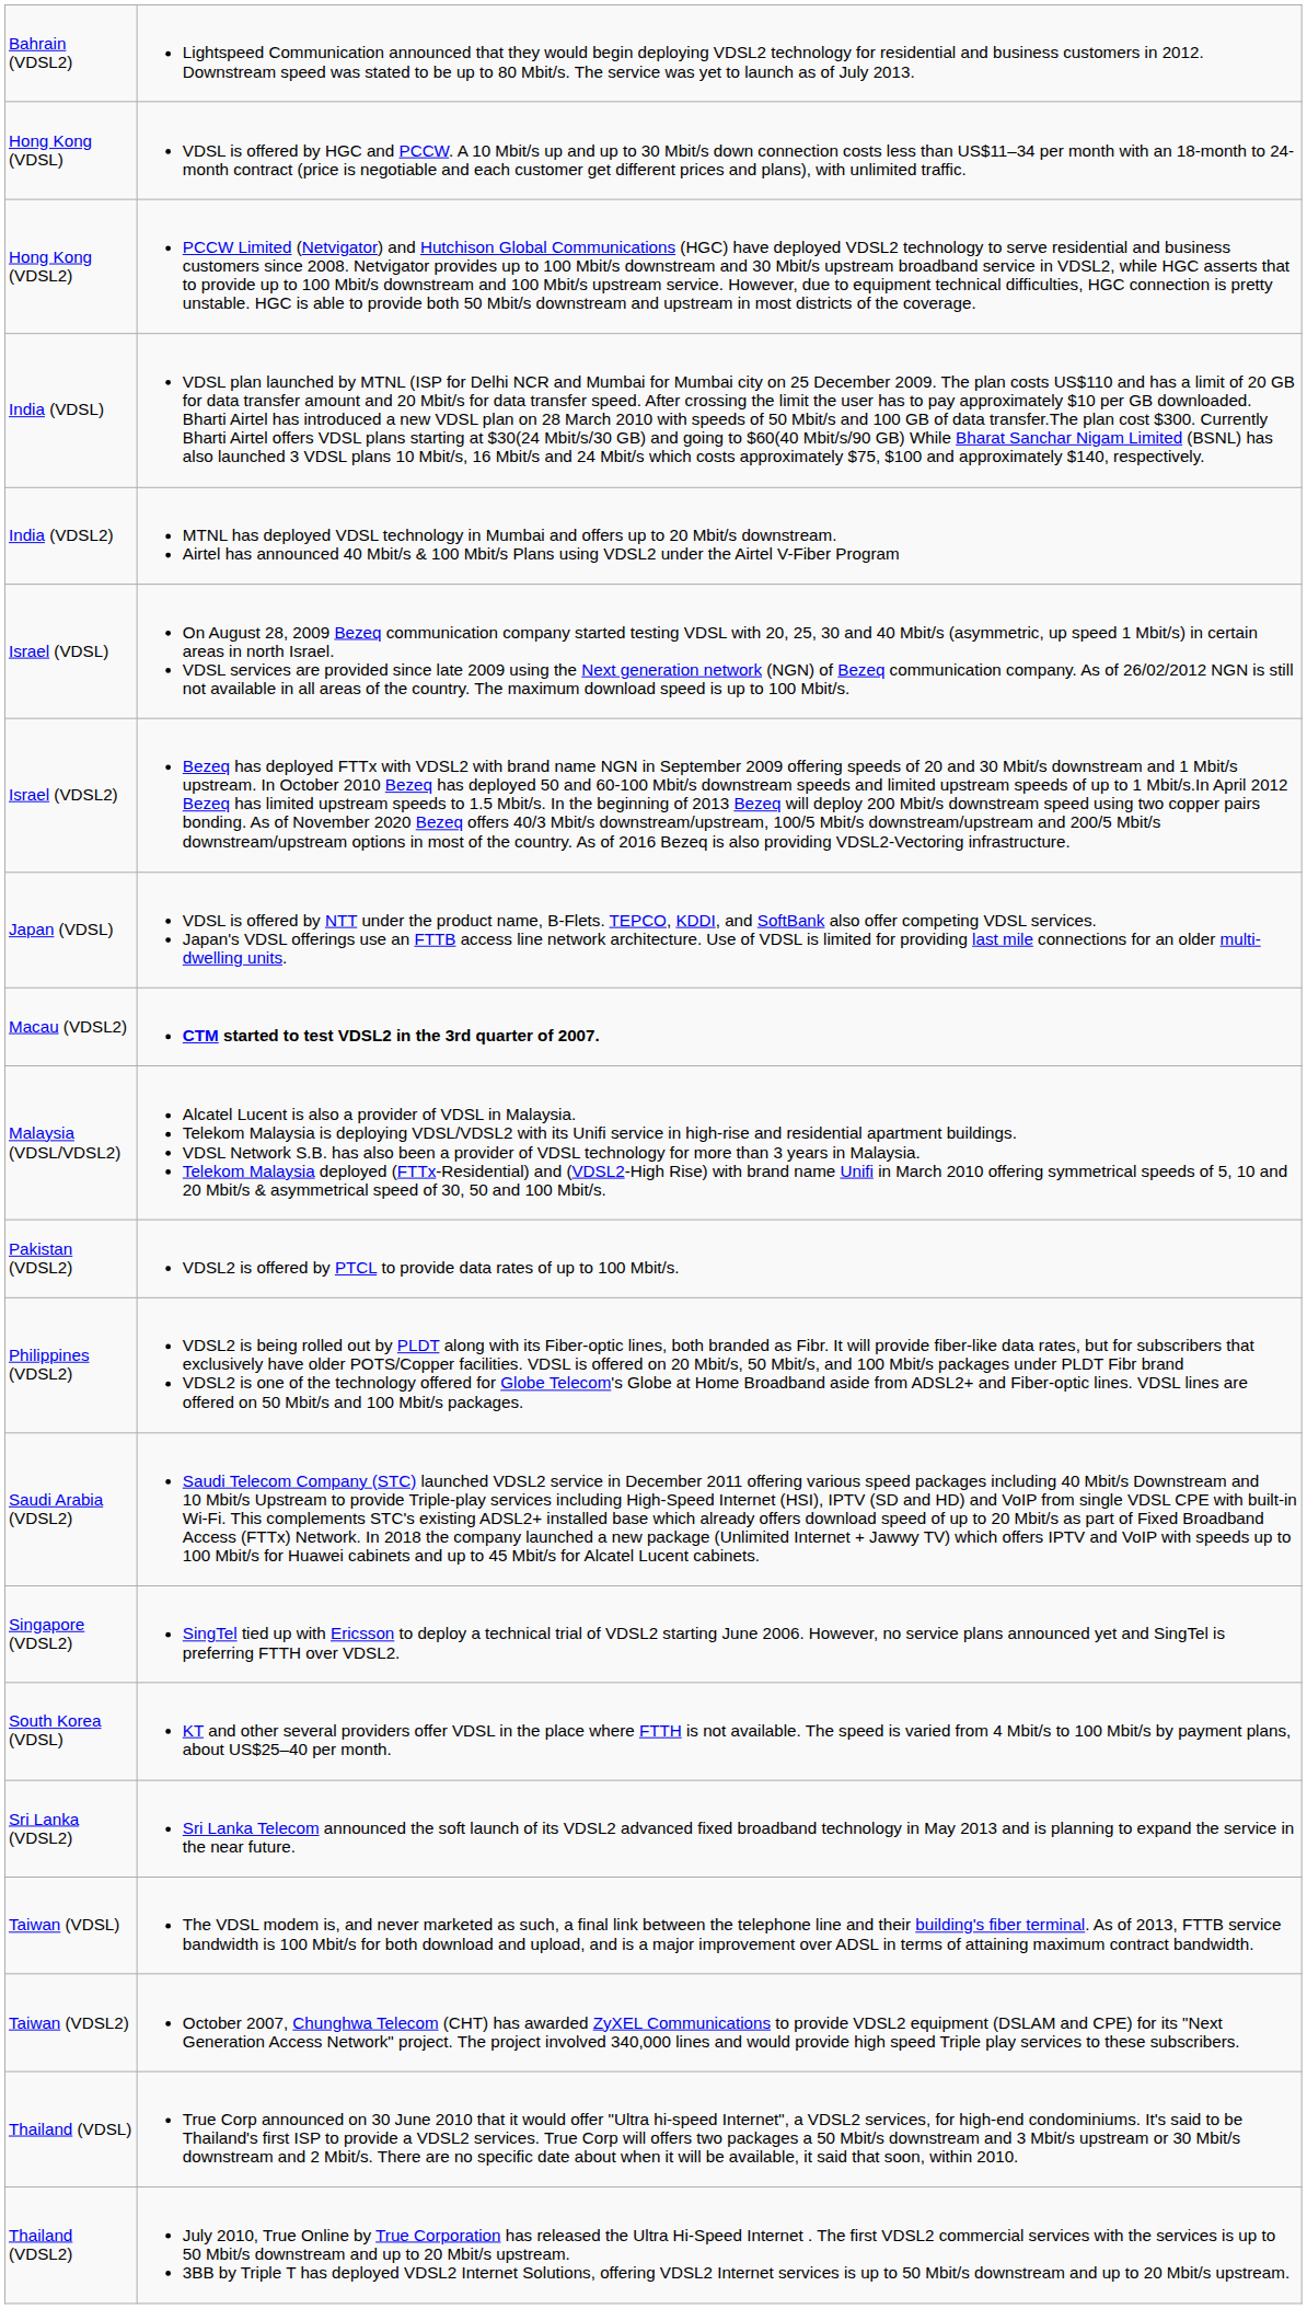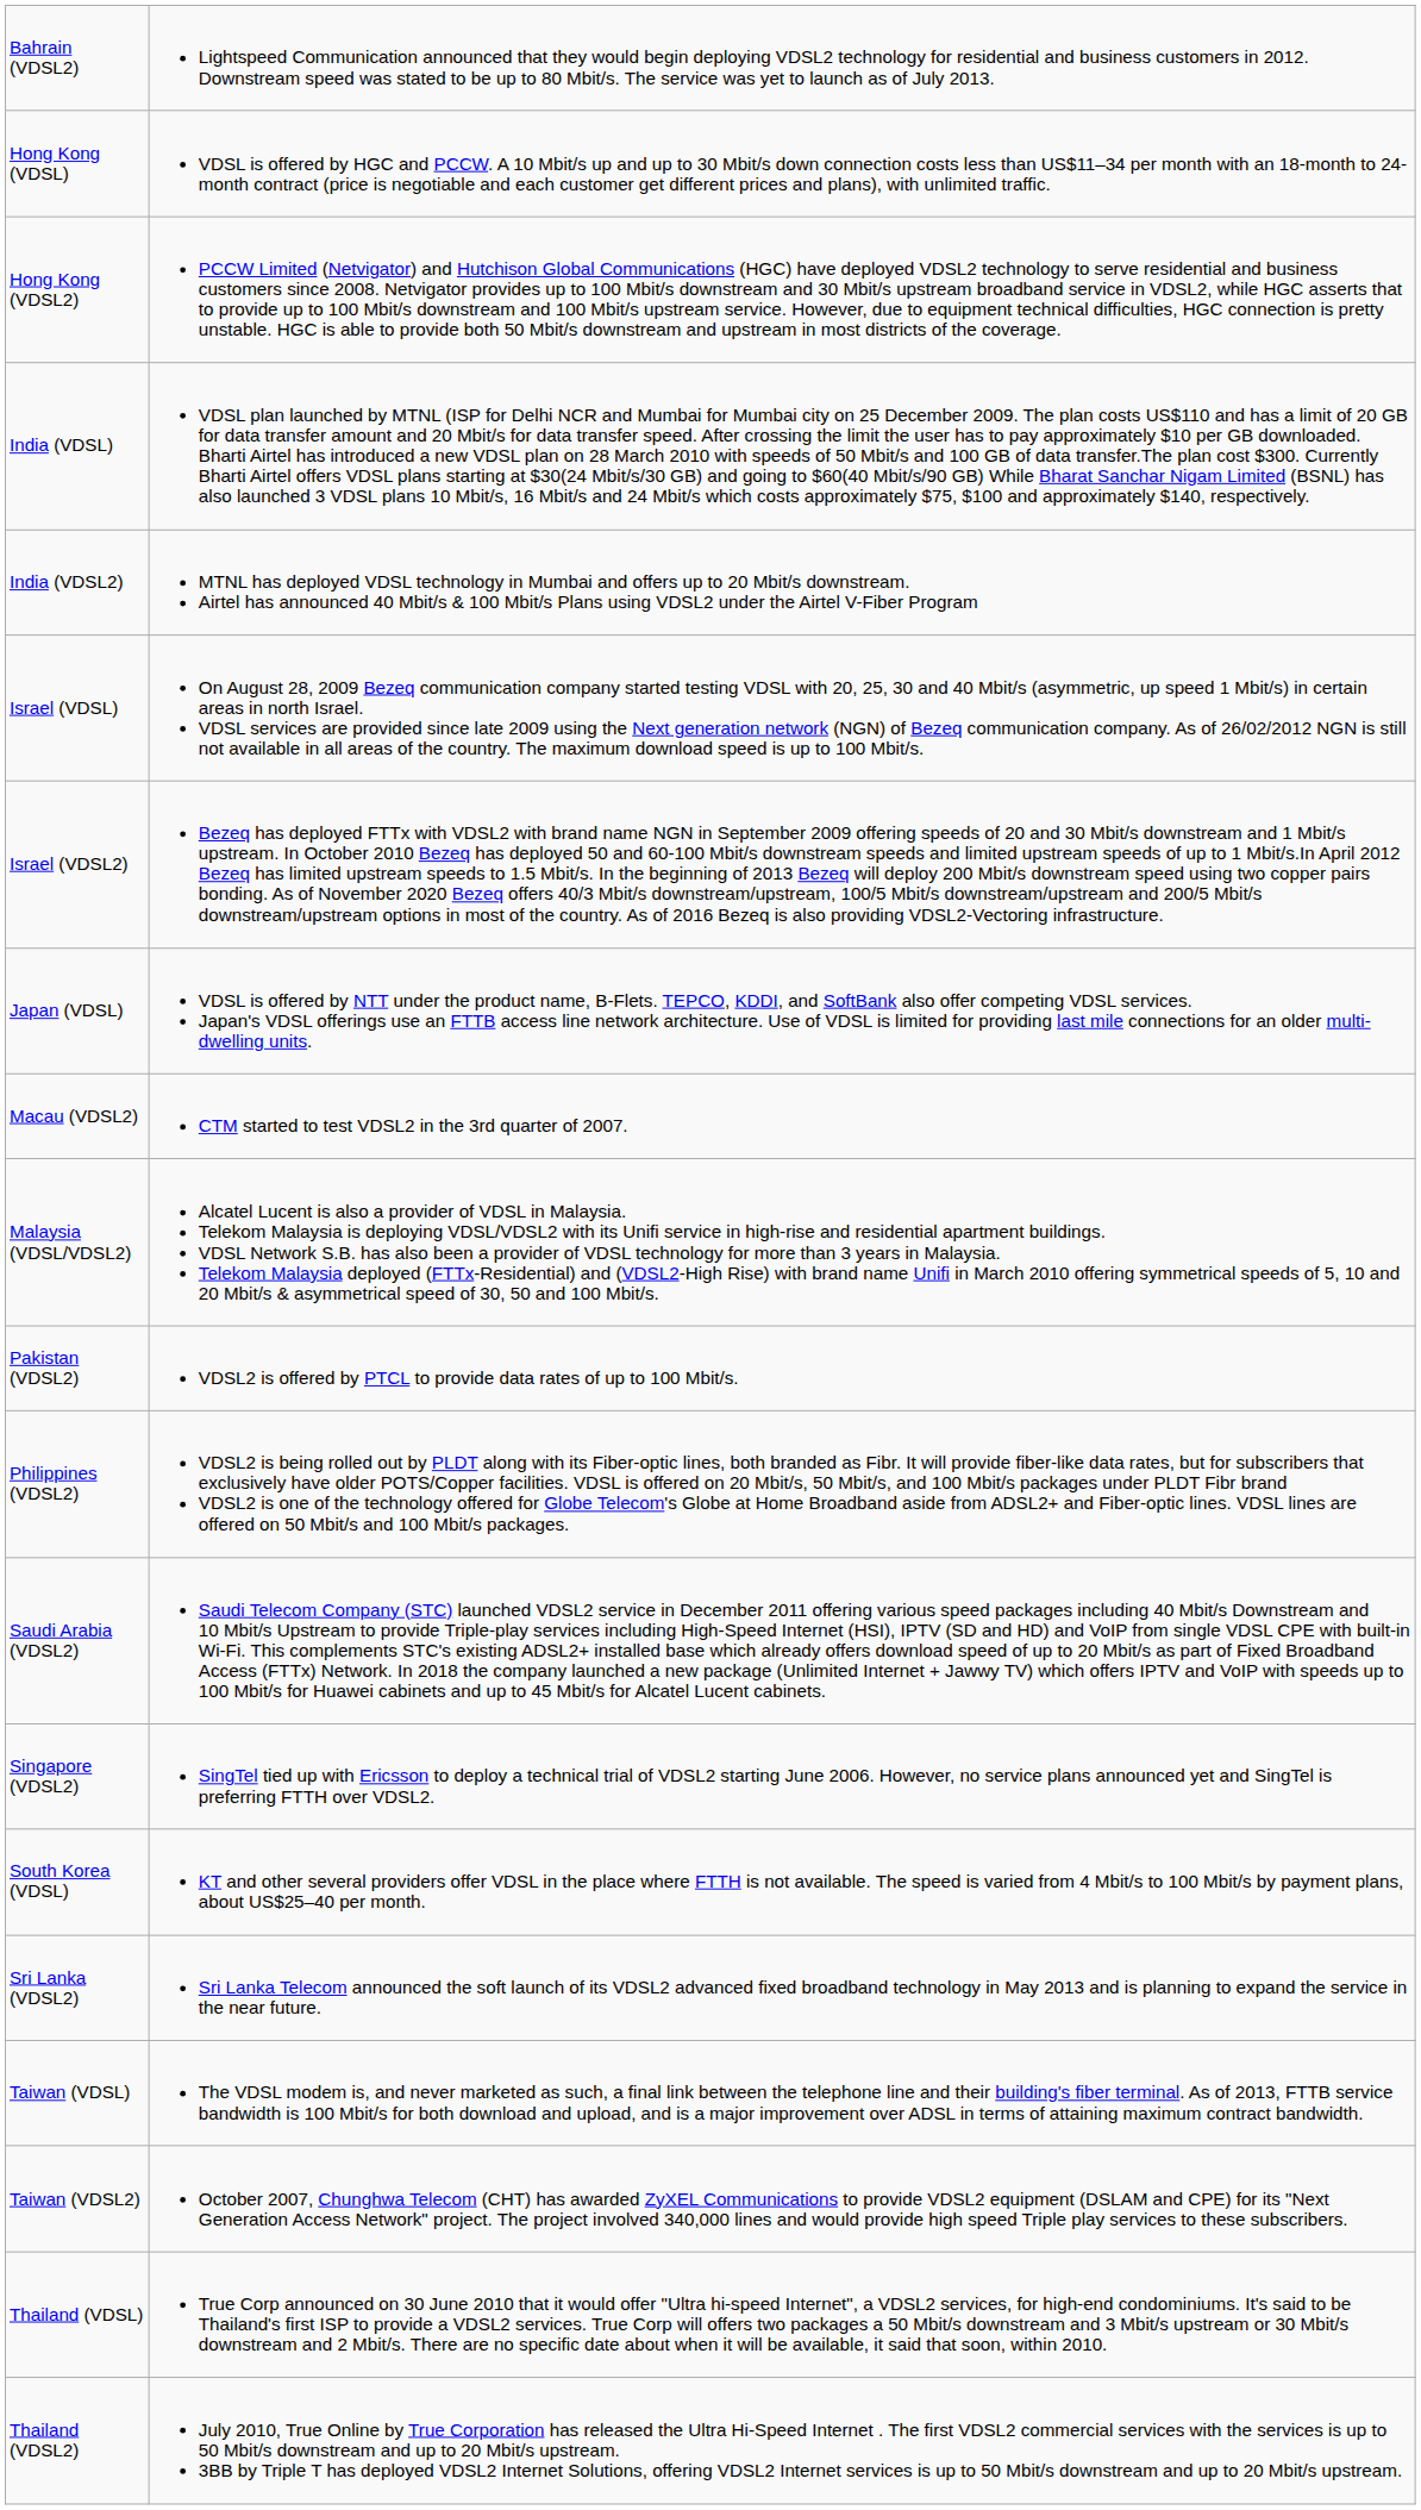Macau (VDSL2) | column 2: bold -> normal
